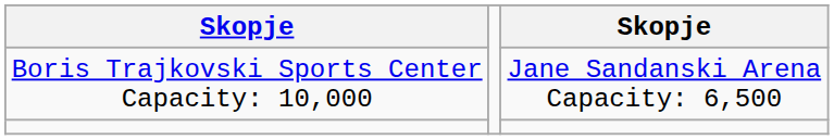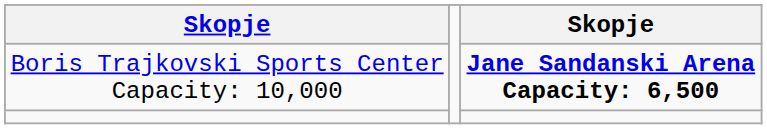Boris Trajkovski Sports Center Capacity: 10,000 | column 3: normal -> bold
